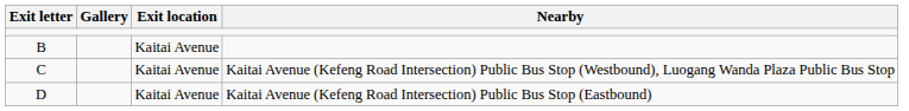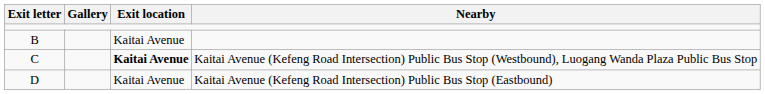C | Exit location: normal -> bold
